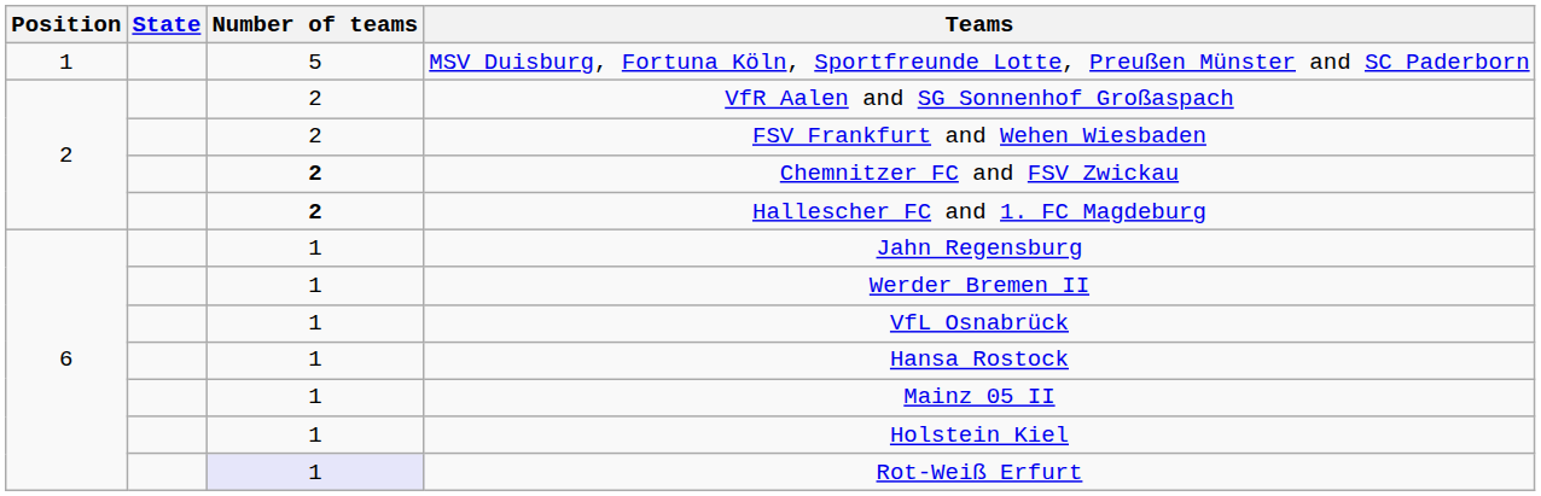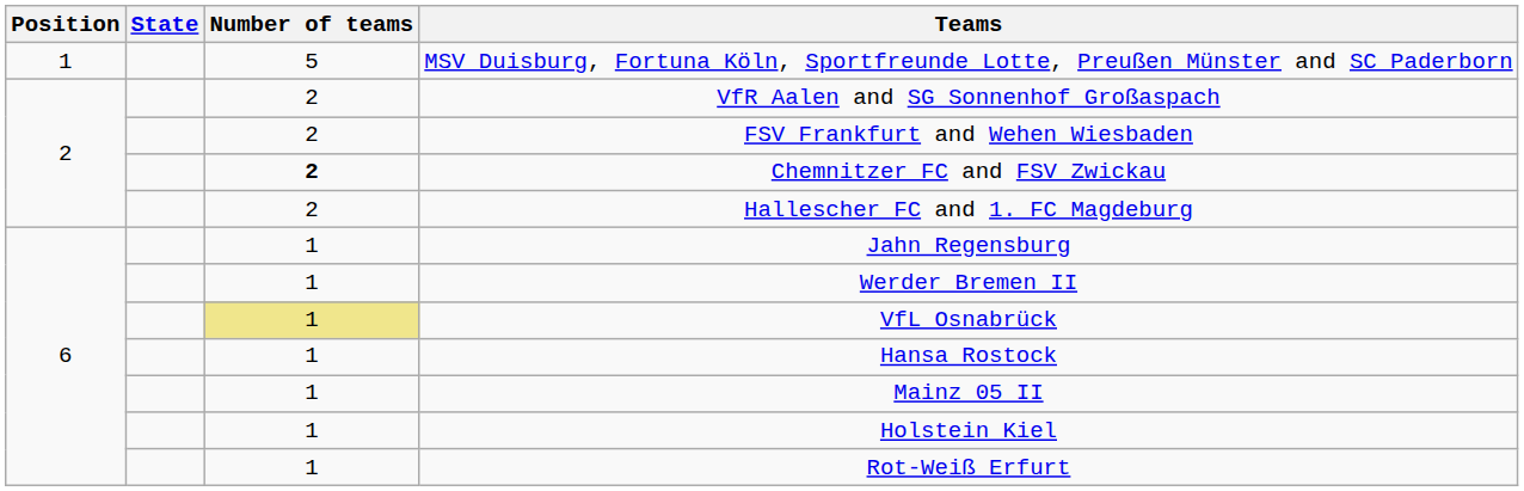Hallescher FC and 1. FC Magdeburg | Number of teams: bold -> normal
VfL Osnabrück | Number of teams: no background -> khaki background
Rot-Weiß Erfurt | Number of teams: lavender background -> no background
